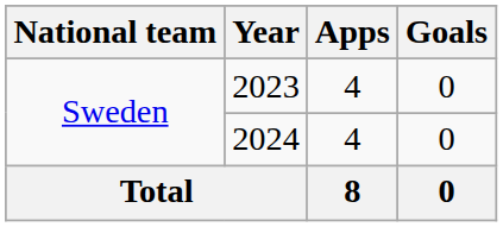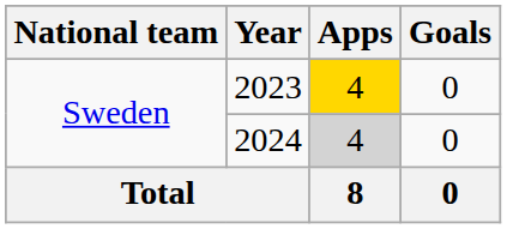2023 | Apps: no background -> gold background
2024 | Apps: no background -> lightgrey background
